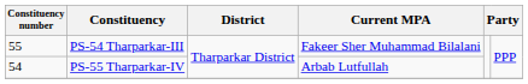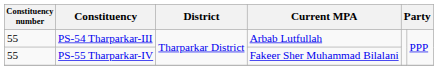PS-54 Tharparkar-III | Current MPA: Fakeer Sher Muhammad Bilalani -> Arbab Lutfullah
PS-55 Tharparkar-IV | Constituency number: 54 -> 55
PS-55 Tharparkar-IV | Current MPA: Arbab Lutfullah -> Fakeer Sher Muhammad Bilalani
